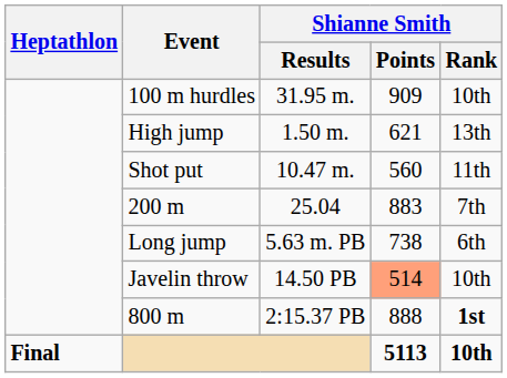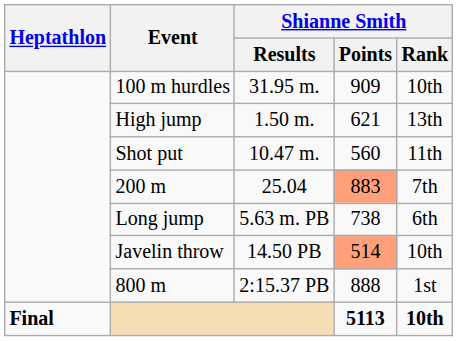200 m | Shianne Smith / Points: no background -> lightsalmon background
800 m | Shianne Smith / Rank: bold -> normal
